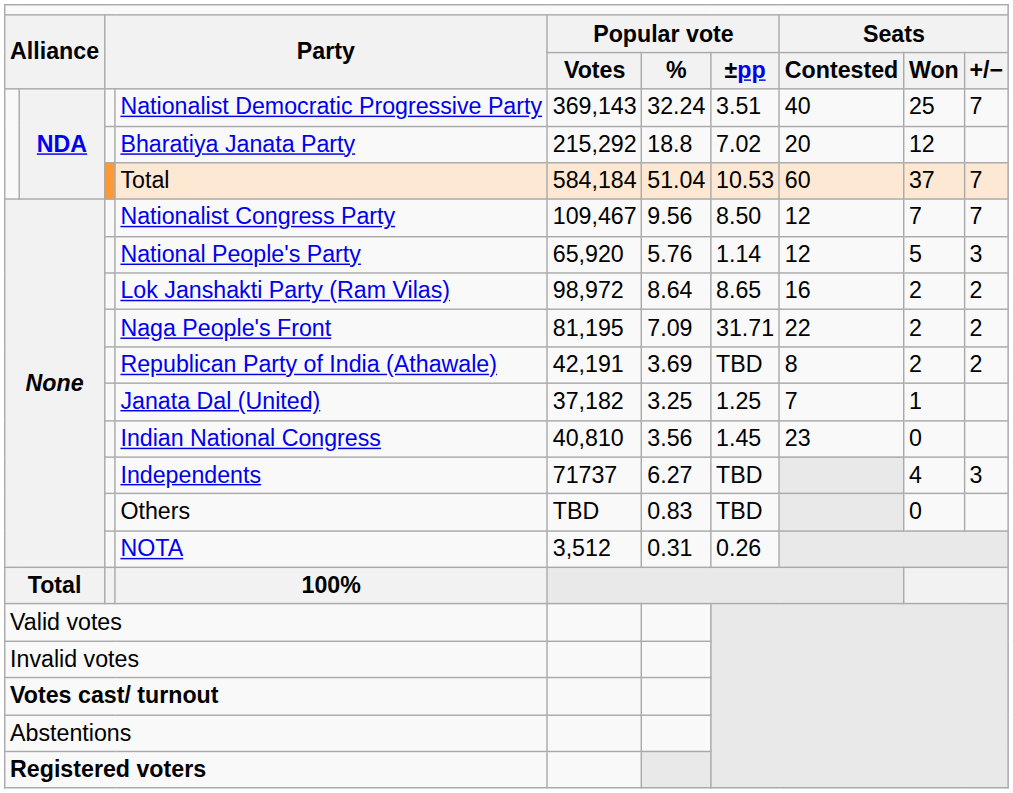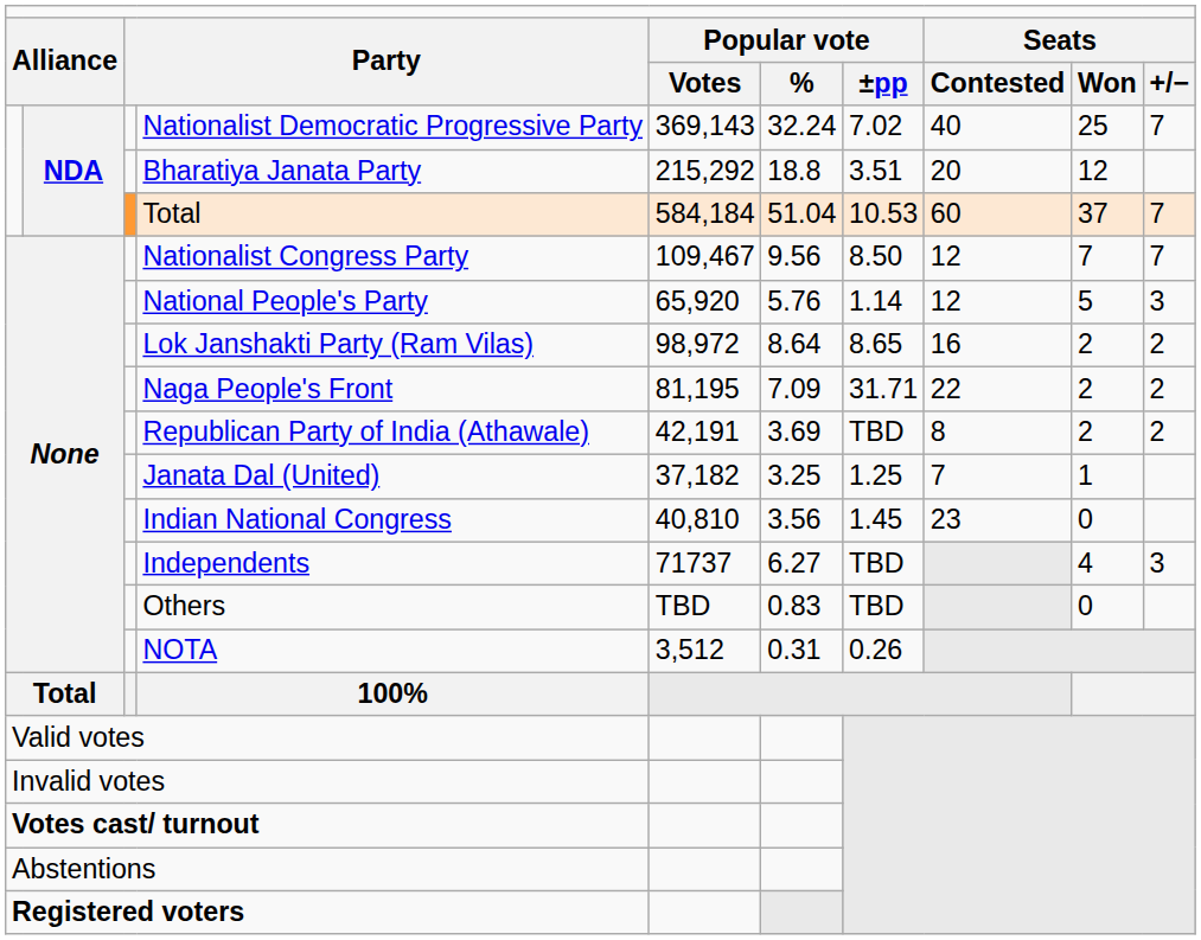Nationalist Democratic Progressive Party | column 7: 3.51 -> 7.02
Bharatiya Janata Party | column 7: 7.02 -> 3.51
